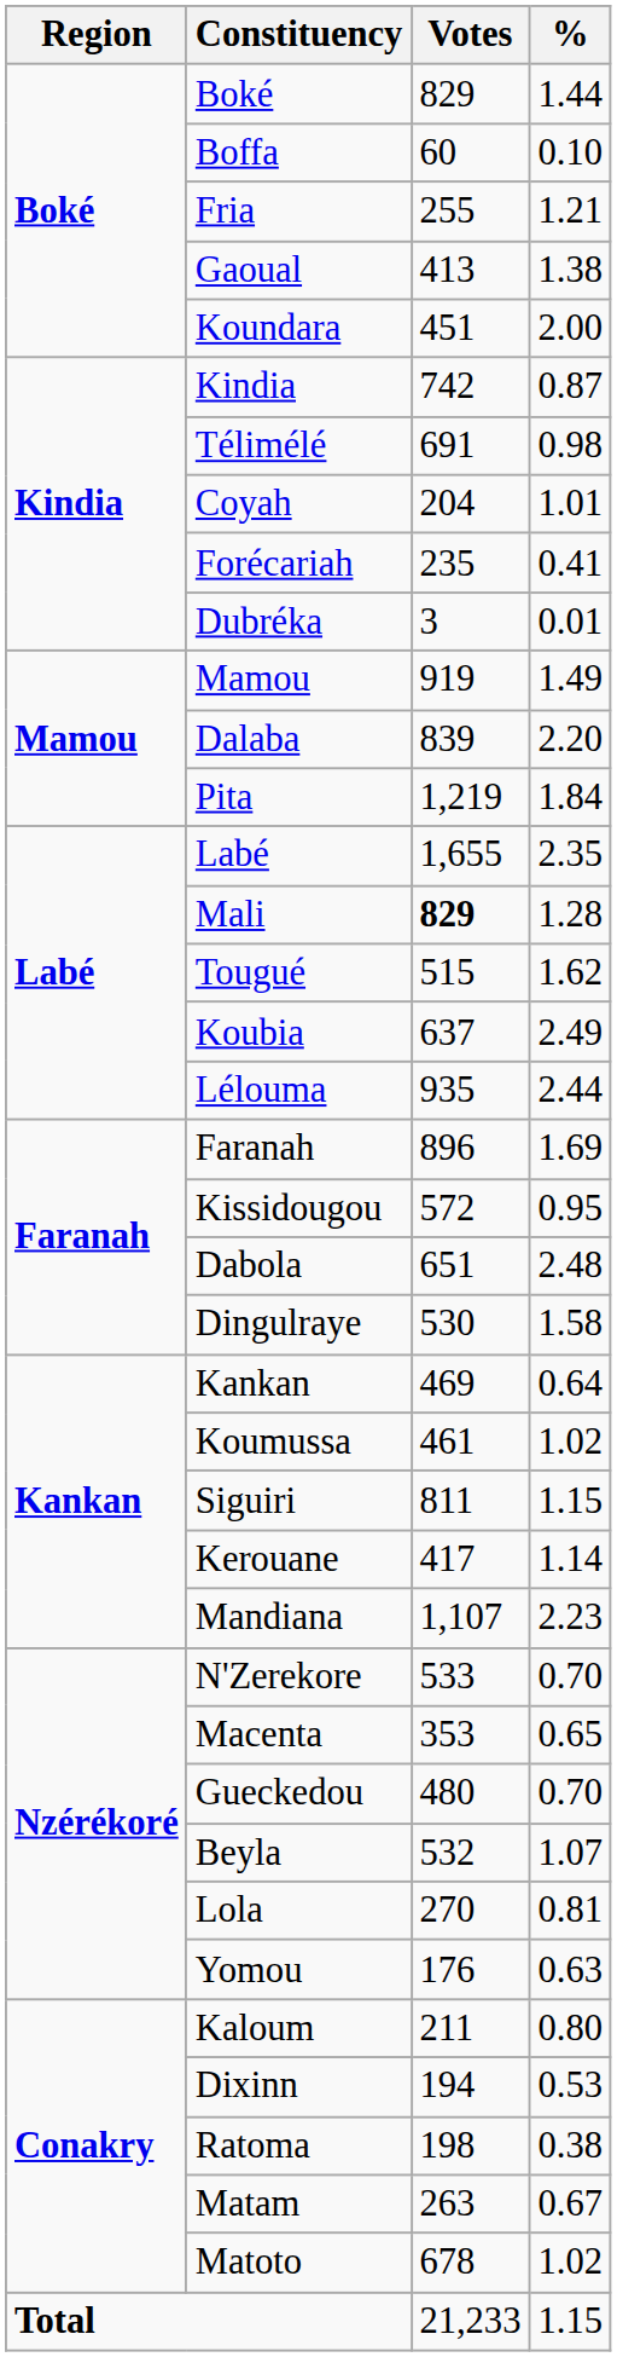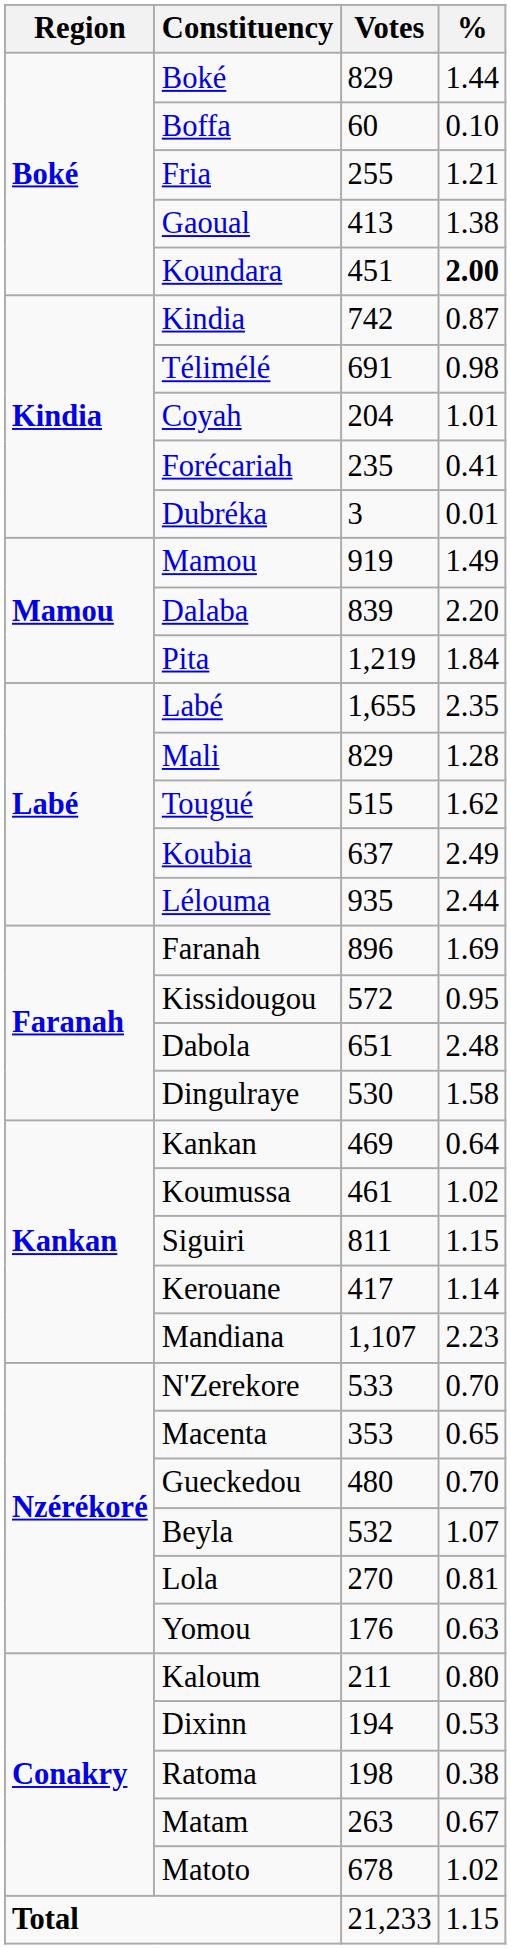Koundara | %: normal -> bold
Mali | Votes: bold -> normal
